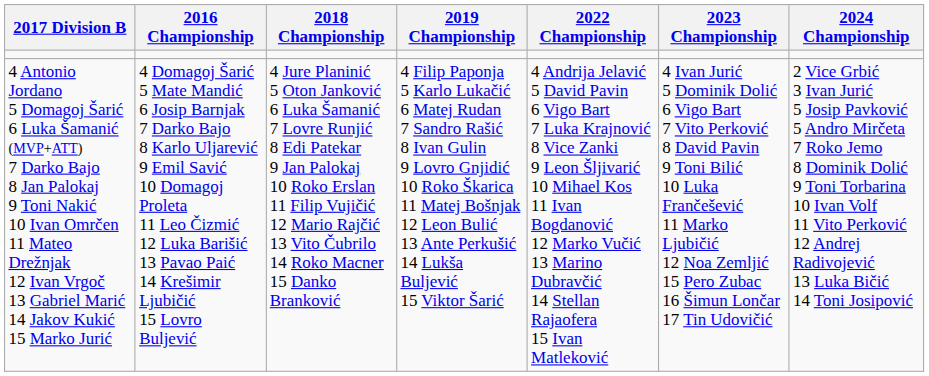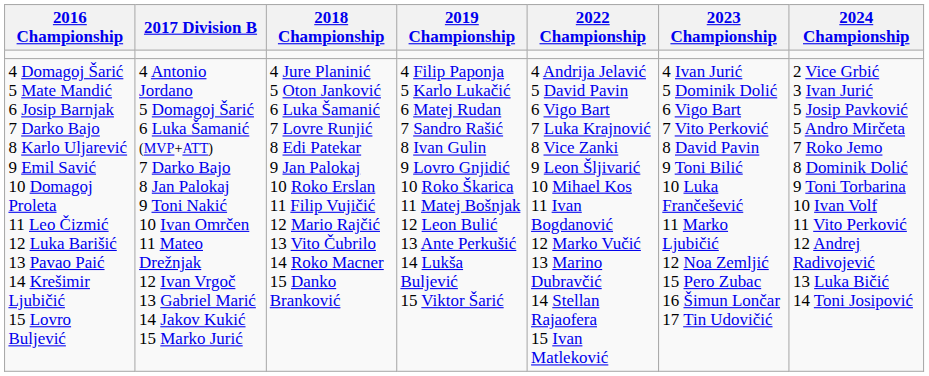columns swapped: 2016 Championship <-> 2017 Division B
